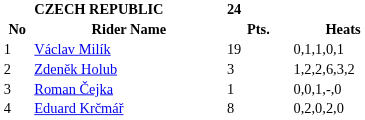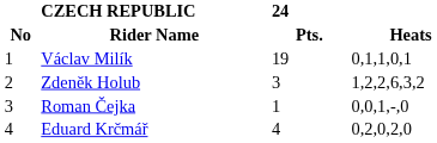Eduard Krčmář | 24 / Pts.: 8 -> 4
